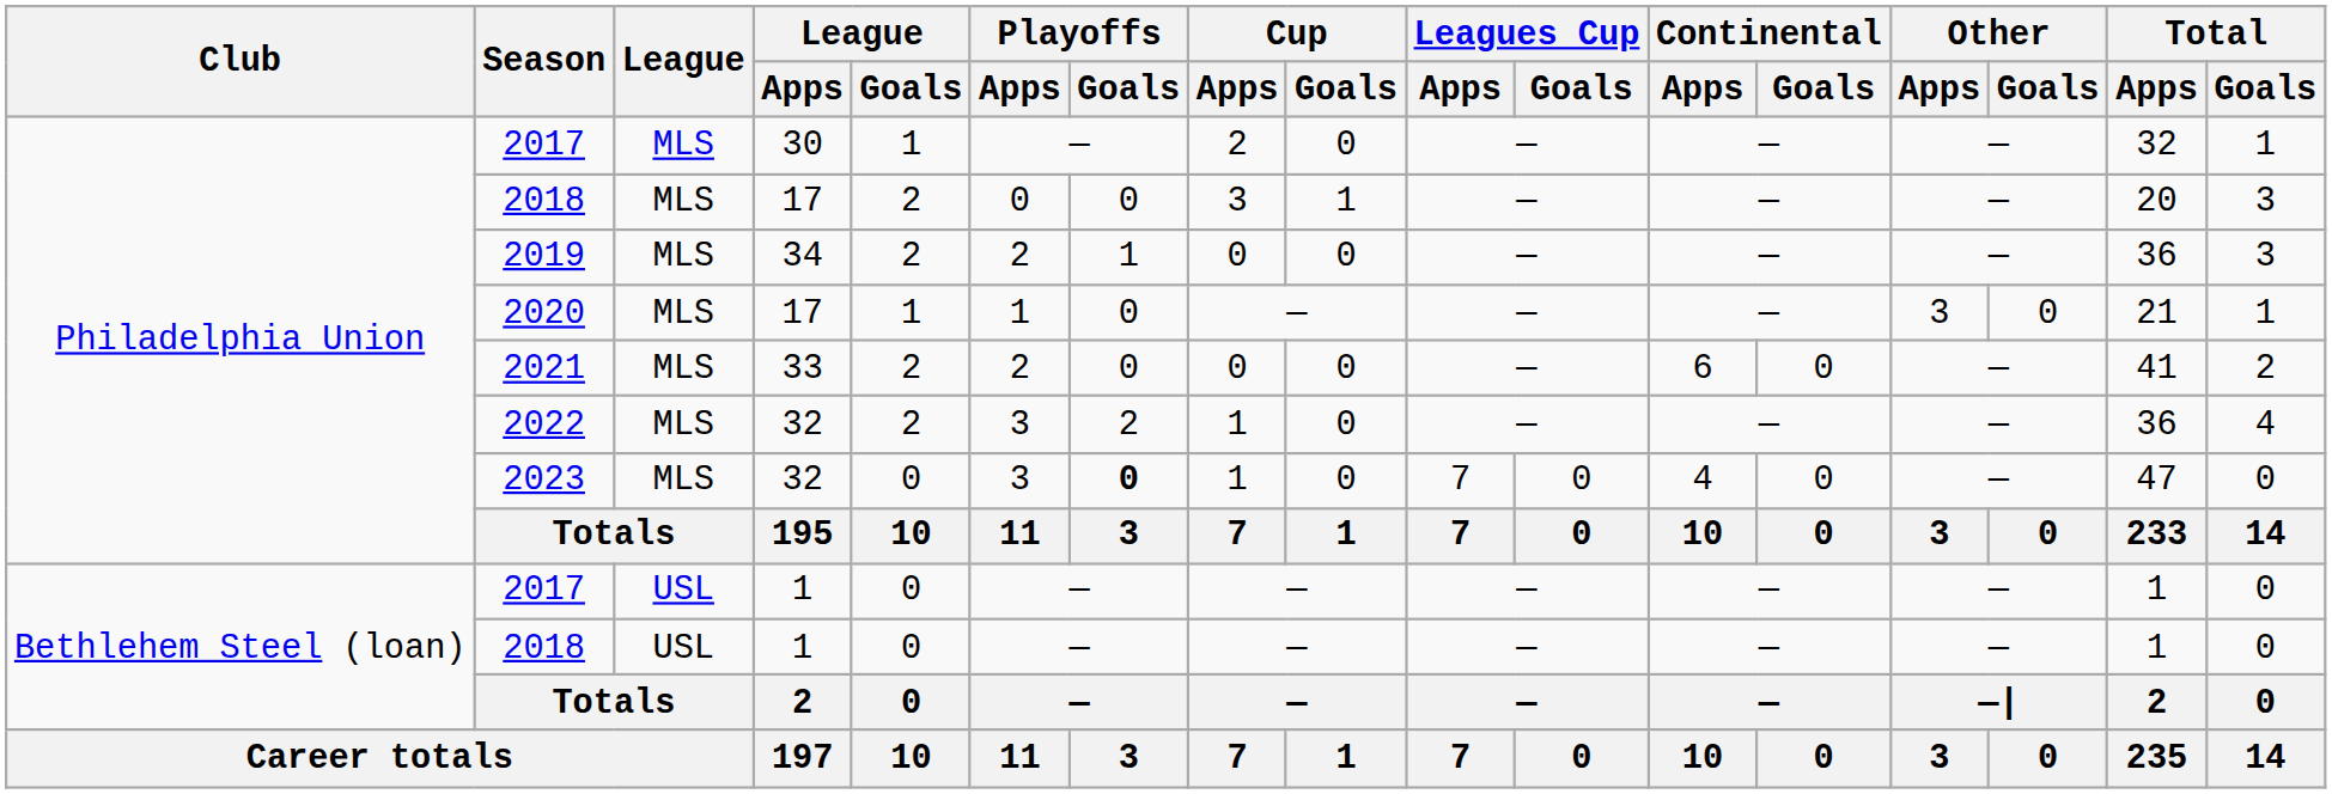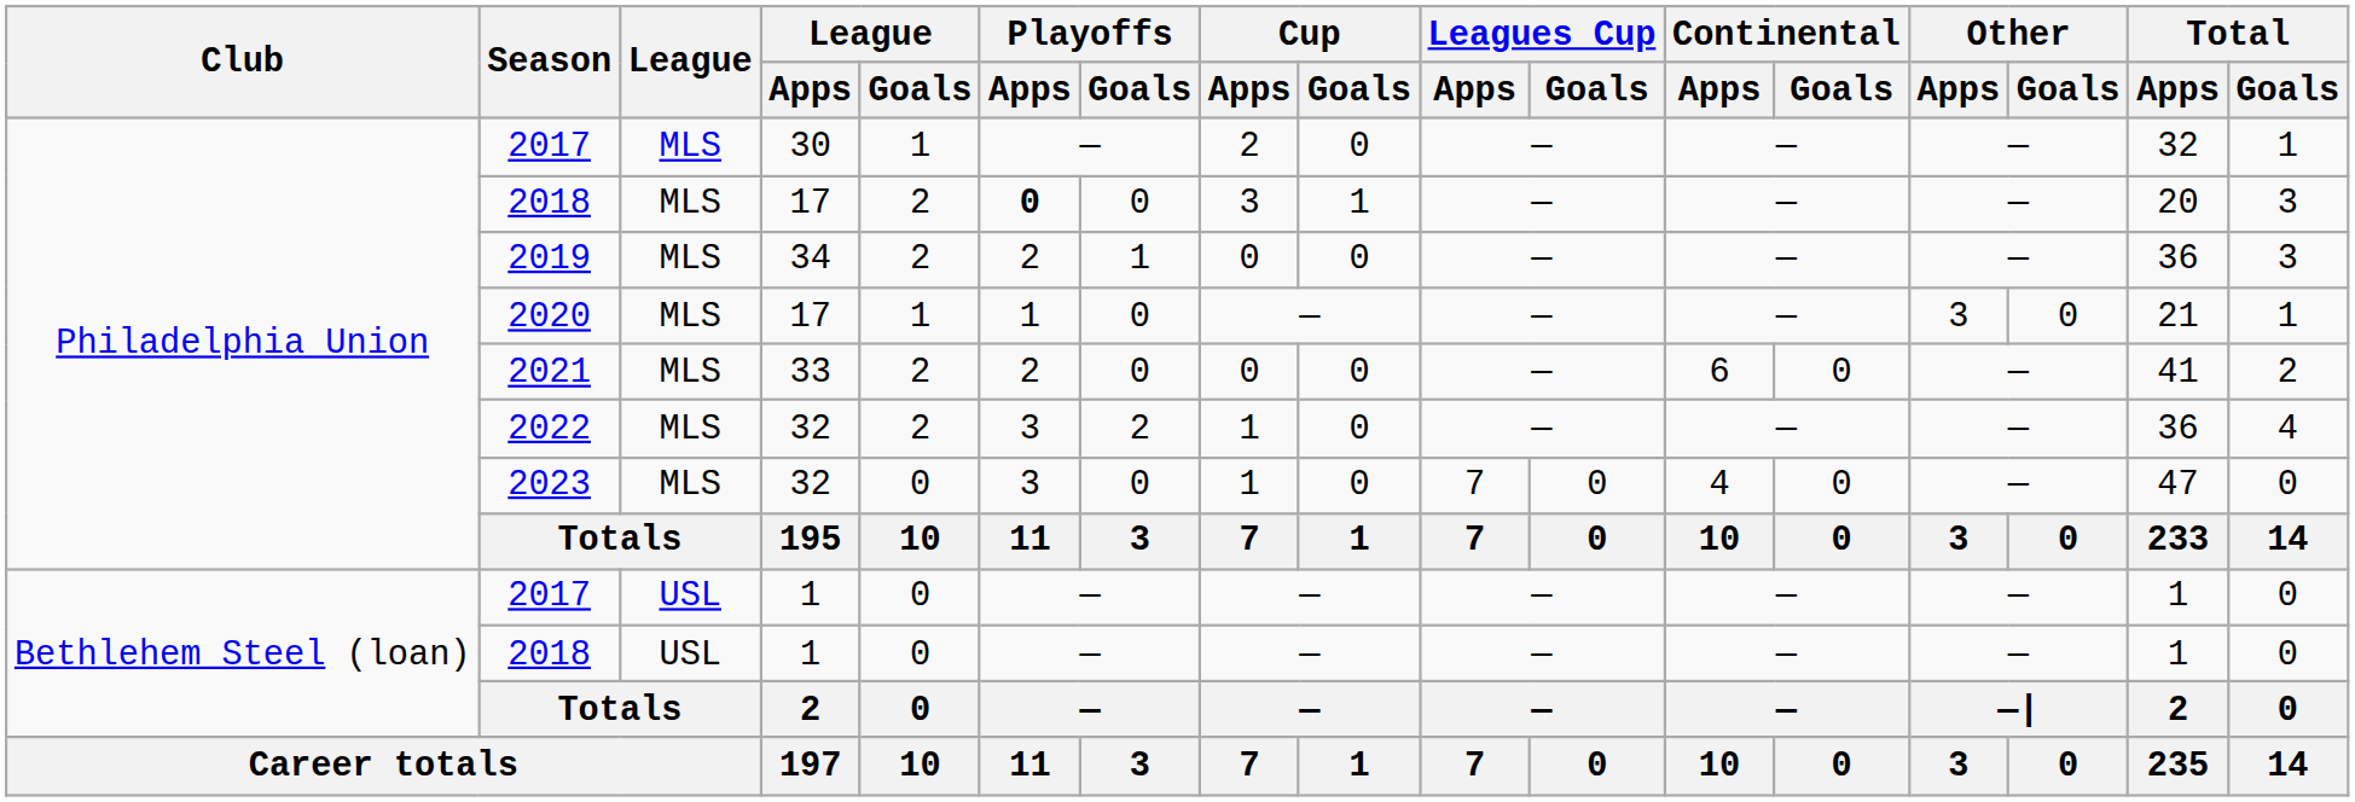2018 / 17 | Playoffs / Apps: normal -> bold
2023 | Playoffs / Goals: bold -> normal
